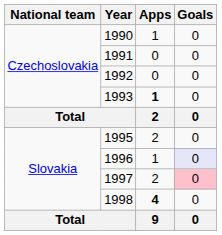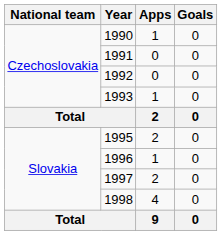1993 | Apps: bold -> normal
1996 | Goals: lavender background -> no background
1997 | Goals: pink background -> no background
1998 | Apps: bold -> normal
